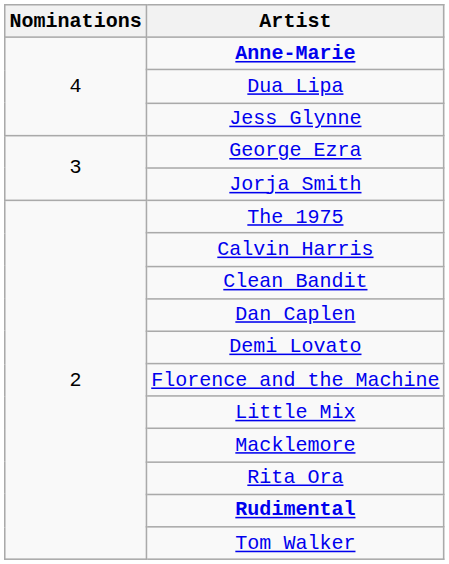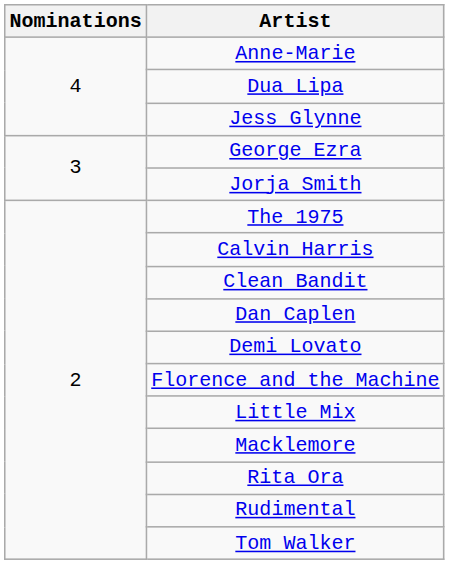Anne-Marie | Artist: bold -> normal
Rudimental | Artist: bold -> normal
